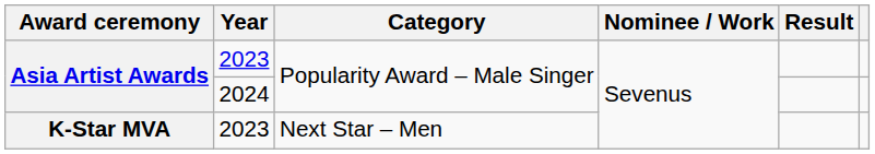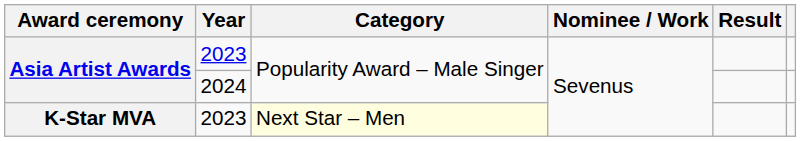K-Star MVA | Category: no background -> lightyellow background
